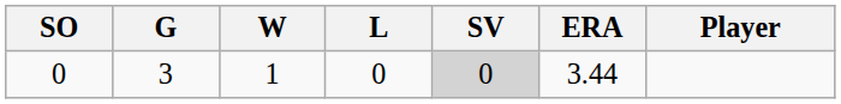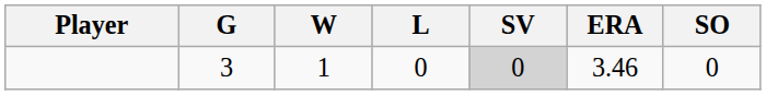columns swapped: Player <-> SO
row 2 | ERA: 3.44 -> 3.46
